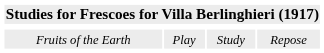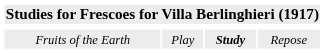Fruits of the Earth | column 3: normal -> bold
